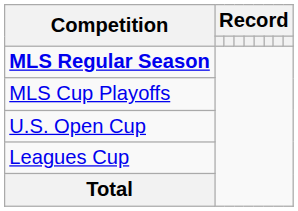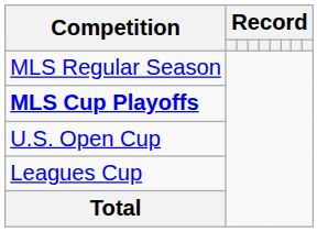MLS Regular Season | Competition: bold -> normal
MLS Cup Playoffs | Competition: normal -> bold
